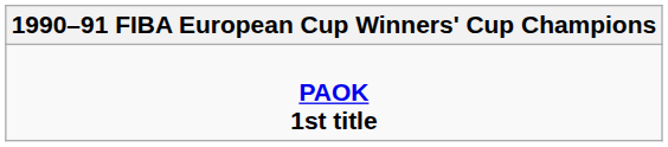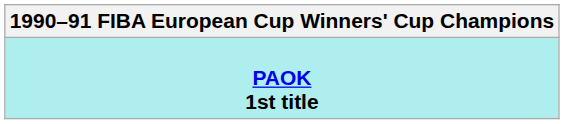row 2 | column 1: no background -> paleturquoise background
